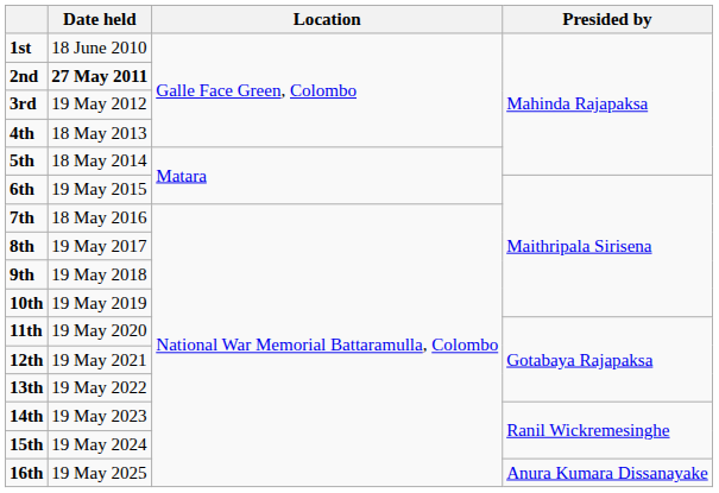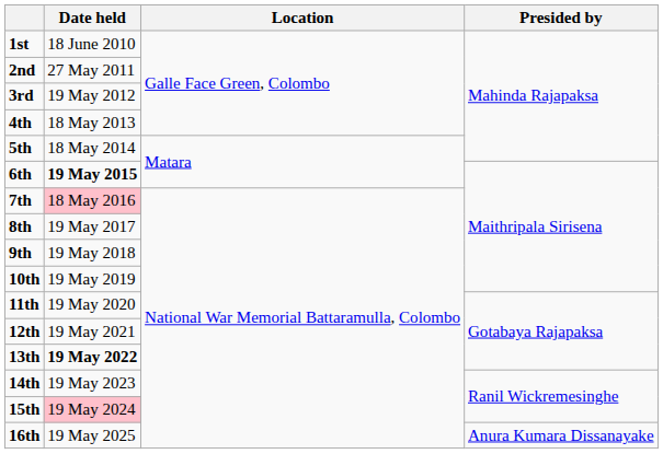2nd | Date held: bold -> normal
6th | Date held: normal -> bold
7th | Date held: no background -> pink background
13th | Date held: normal -> bold
15th | Date held: no background -> pink background
